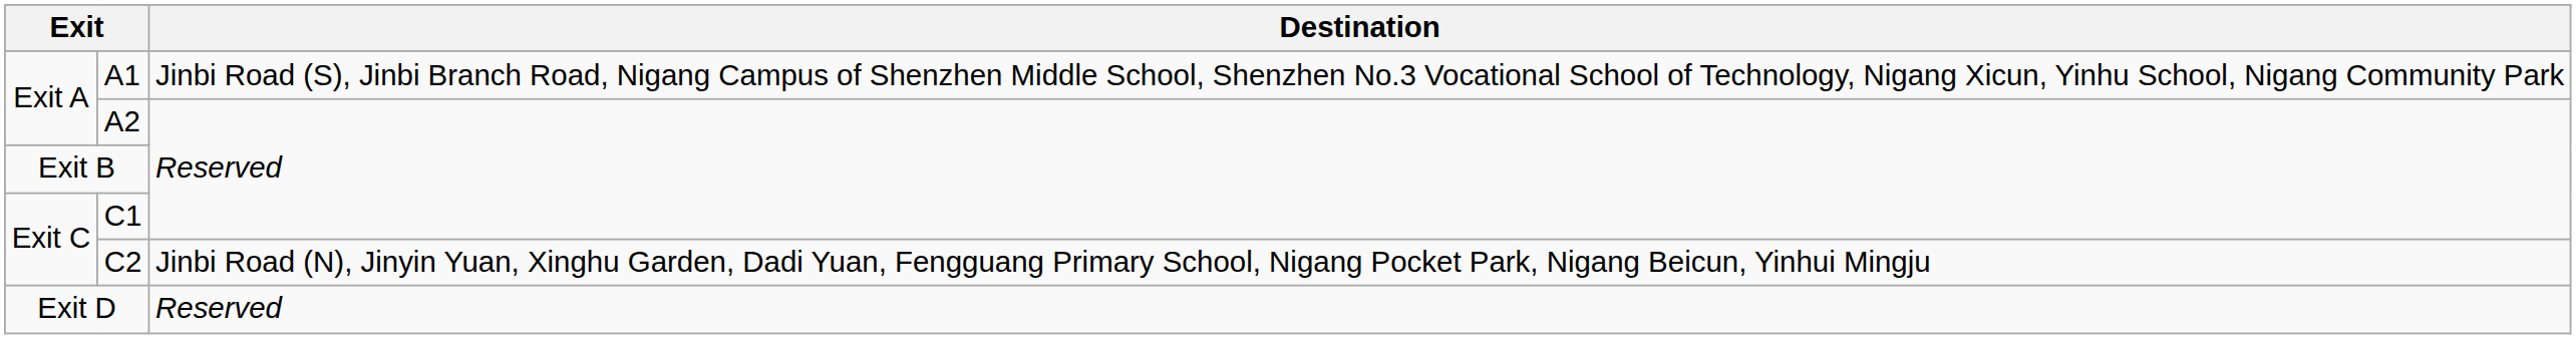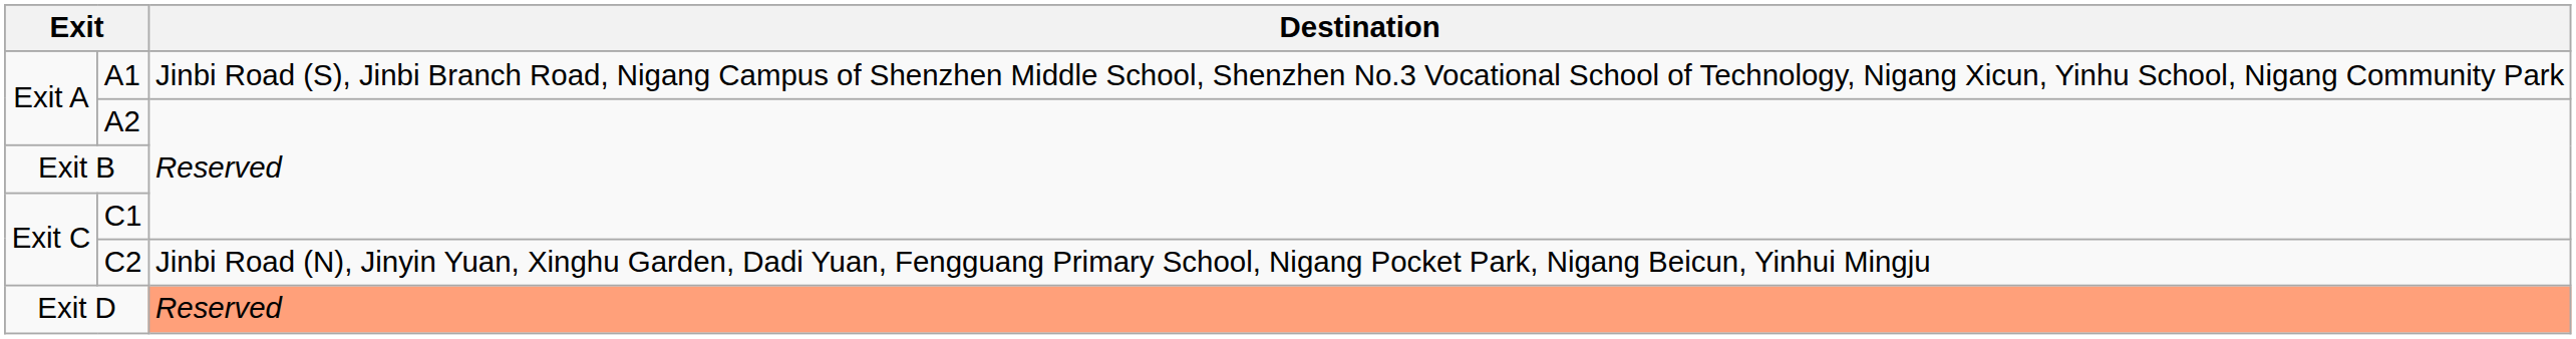Exit D | Destination: no background -> lightsalmon background
